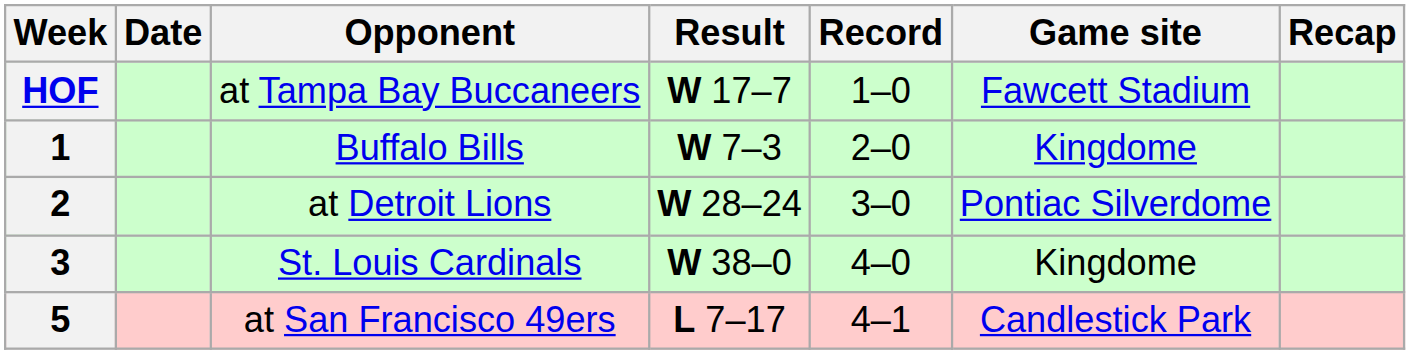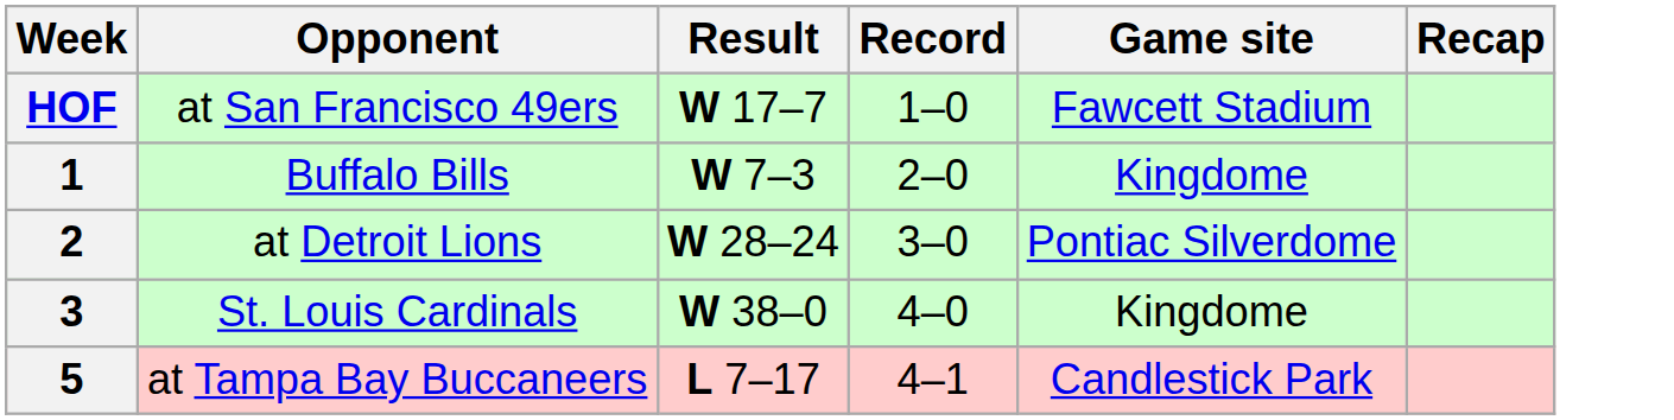- column: Date
HOF | Opponent: at Tampa Bay Buccaneers -> at San Francisco 49ers
5 | Opponent: at San Francisco 49ers -> at Tampa Bay Buccaneers
